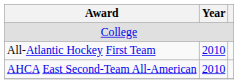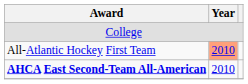All-Atlantic Hockey First Team | Year: no background -> lightsalmon background
AHCA East Second-Team All-American | Award: normal -> bold
